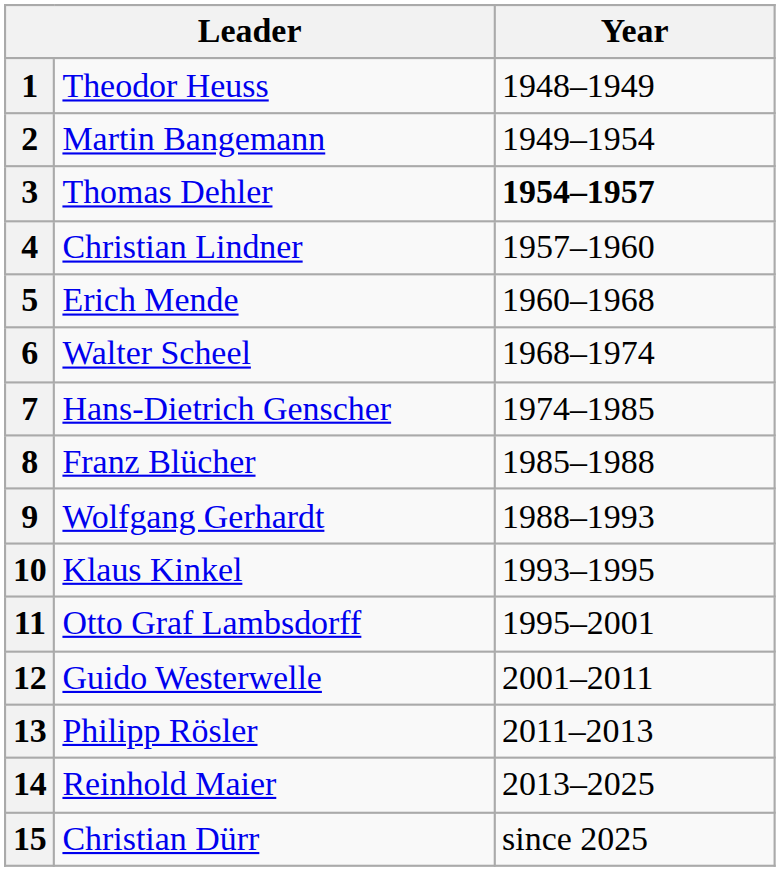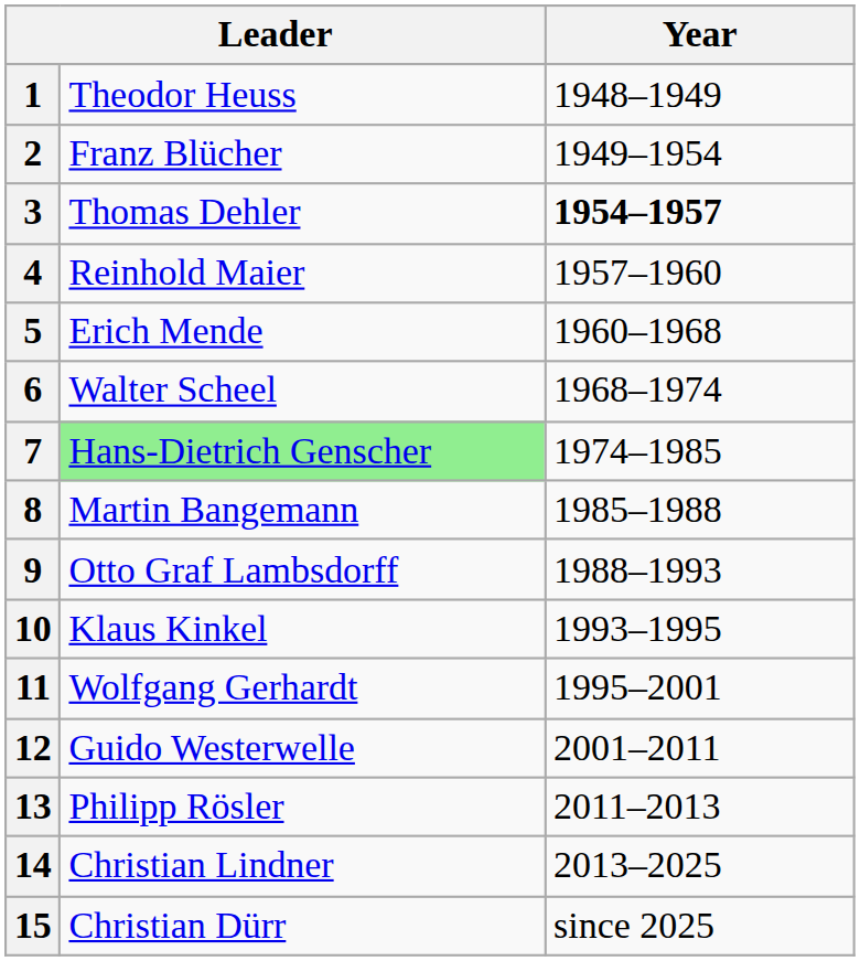2 | column 2: Martin Bangemann -> Franz Blücher
4 | column 2: Christian Lindner -> Reinhold Maier
7 | column 2: no background -> lightgreen background
8 | column 2: Franz Blücher -> Martin Bangemann
9 | column 2: Wolfgang Gerhardt -> Otto Graf Lambsdorff
11 | column 2: Otto Graf Lambsdorff -> Wolfgang Gerhardt
14 | column 2: Reinhold Maier -> Christian Lindner
